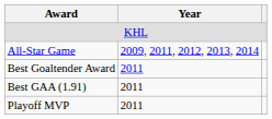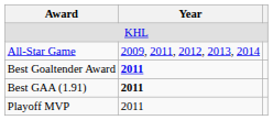Best Goaltender Award | Year: normal -> bold
Best GAA (1.91) | Year: normal -> bold
